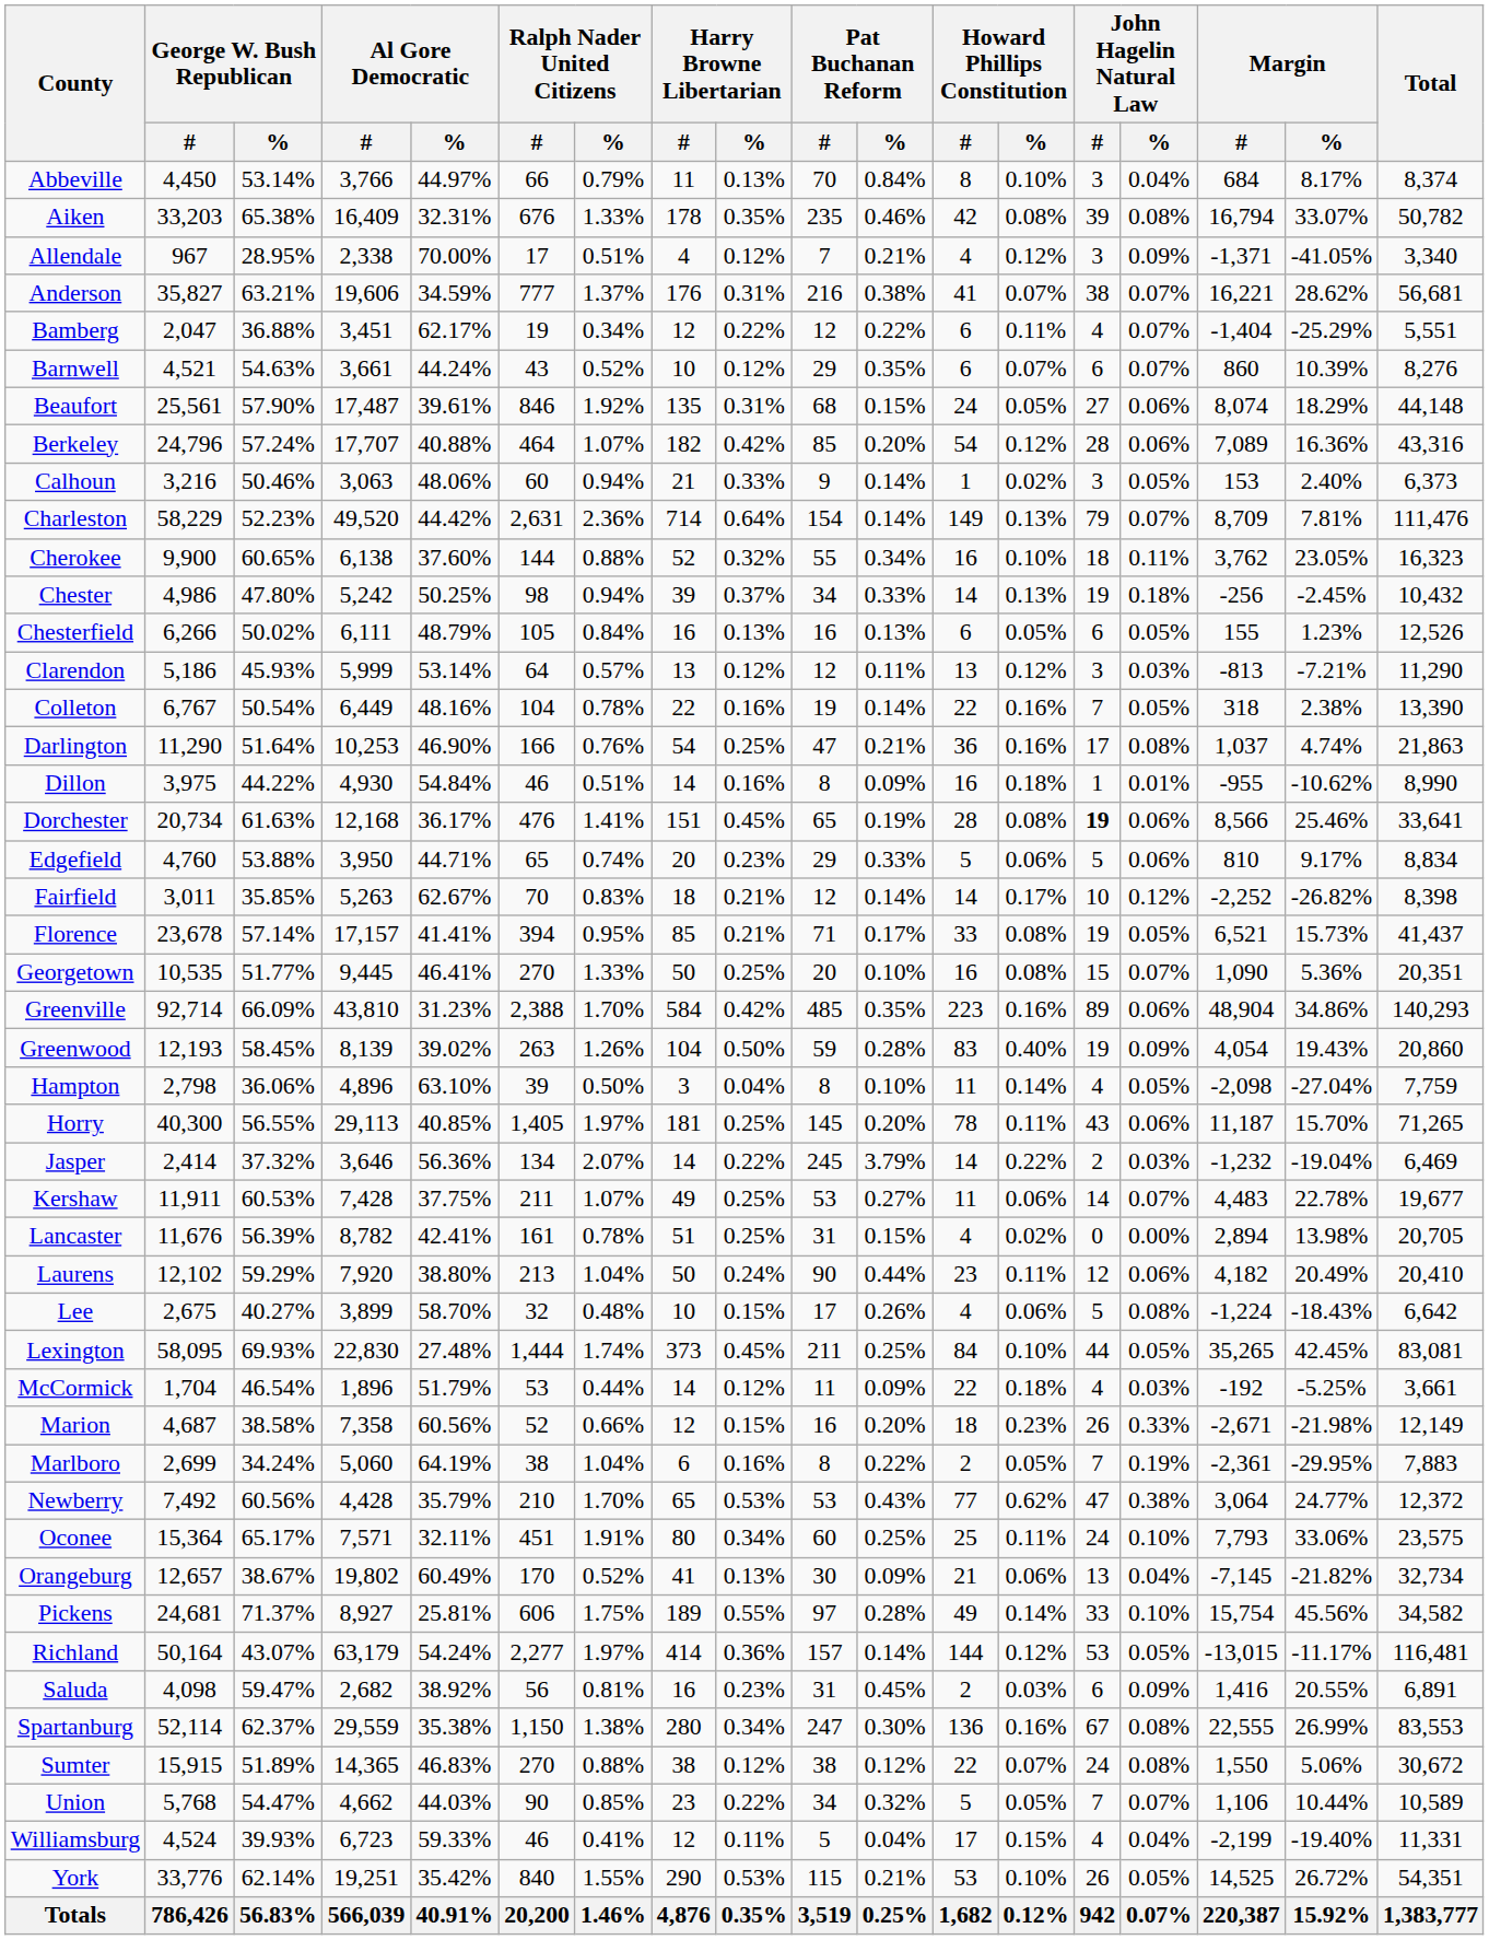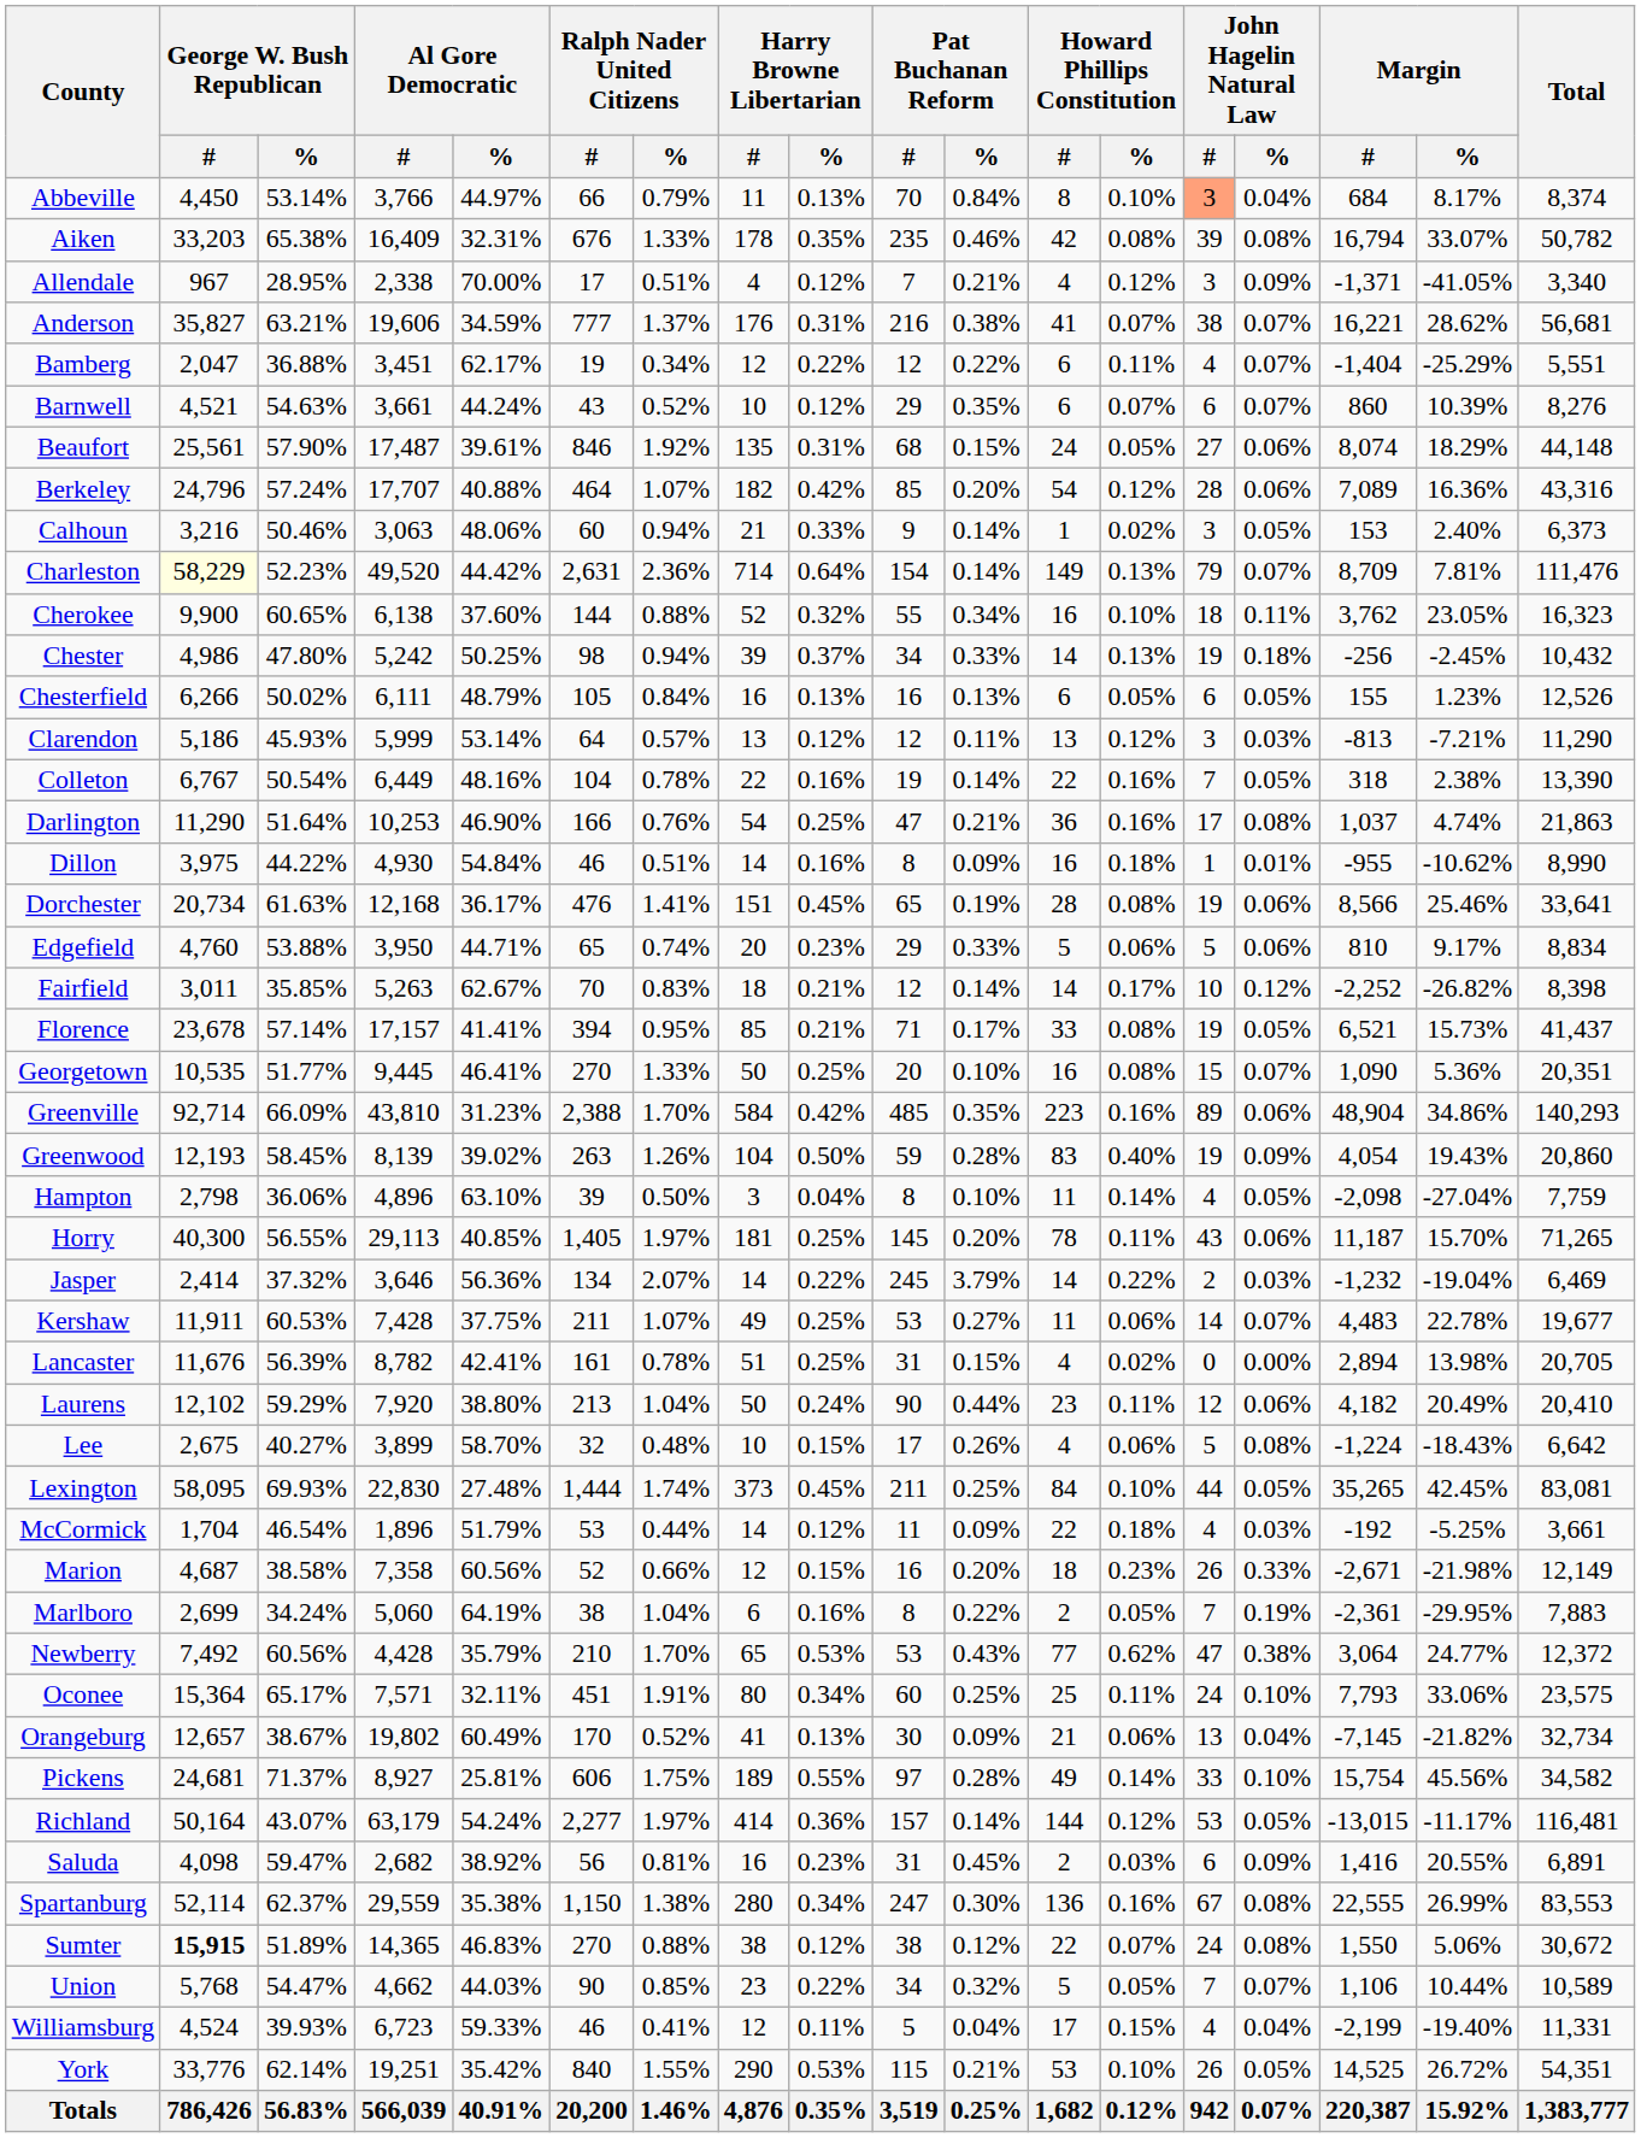Abbeville | John Hagelin Natural Law / #: no background -> lightsalmon background
Charleston | George W. Bush Republican / #: no background -> lightyellow background
Dorchester | John Hagelin Natural Law / #: bold -> normal
Sumter | George W. Bush Republican / #: normal -> bold
